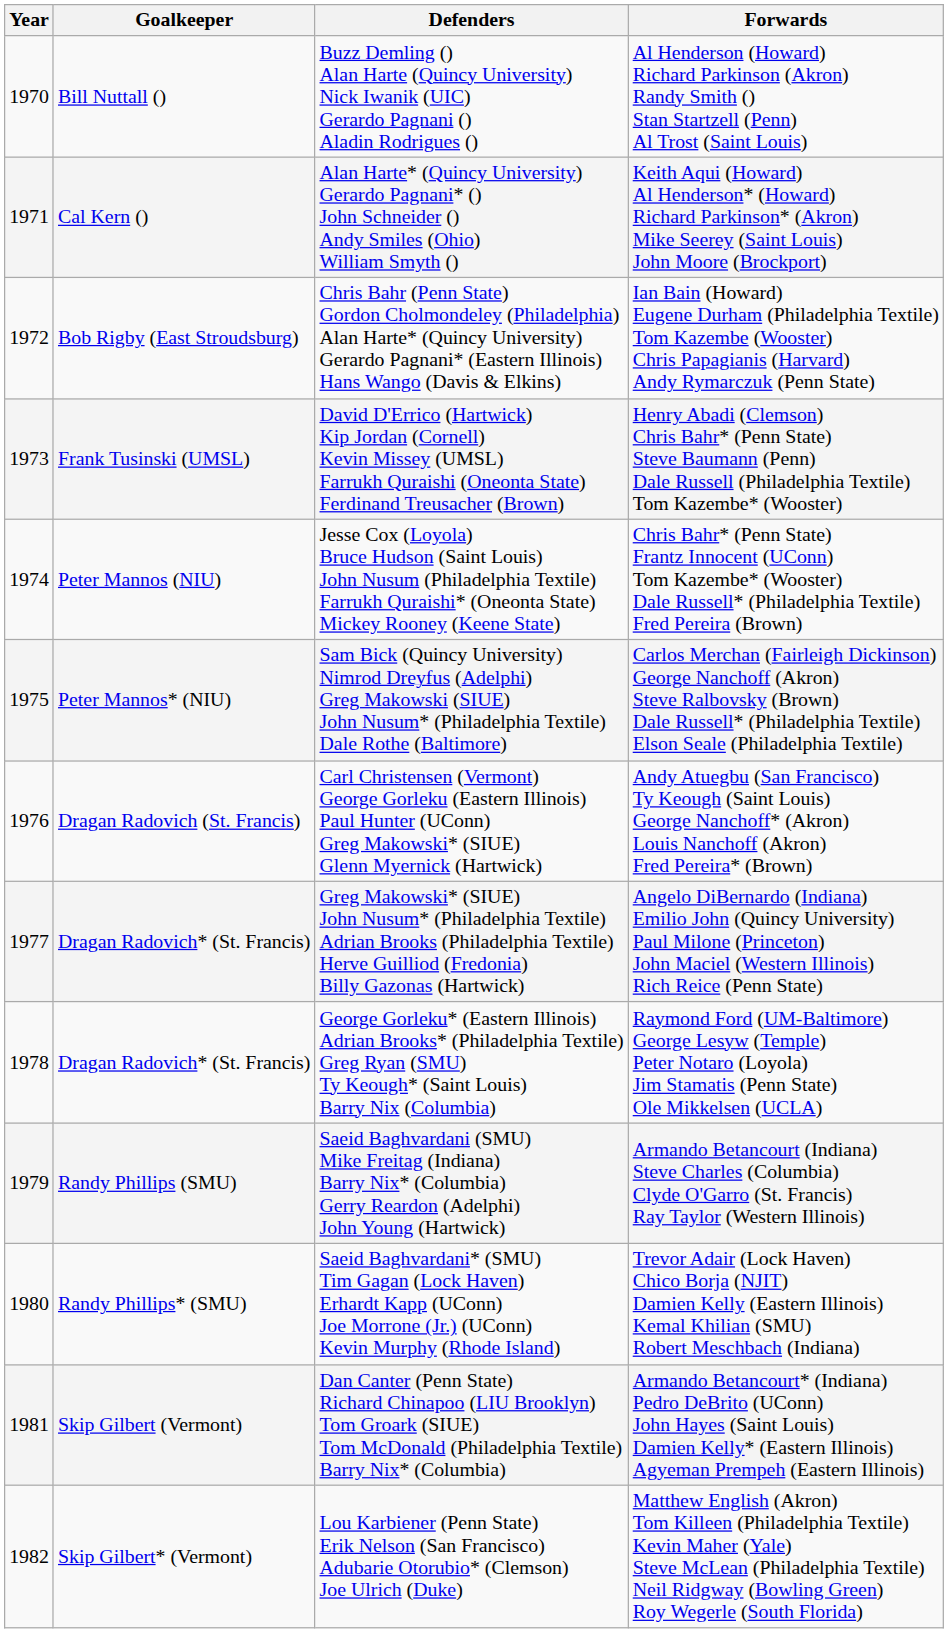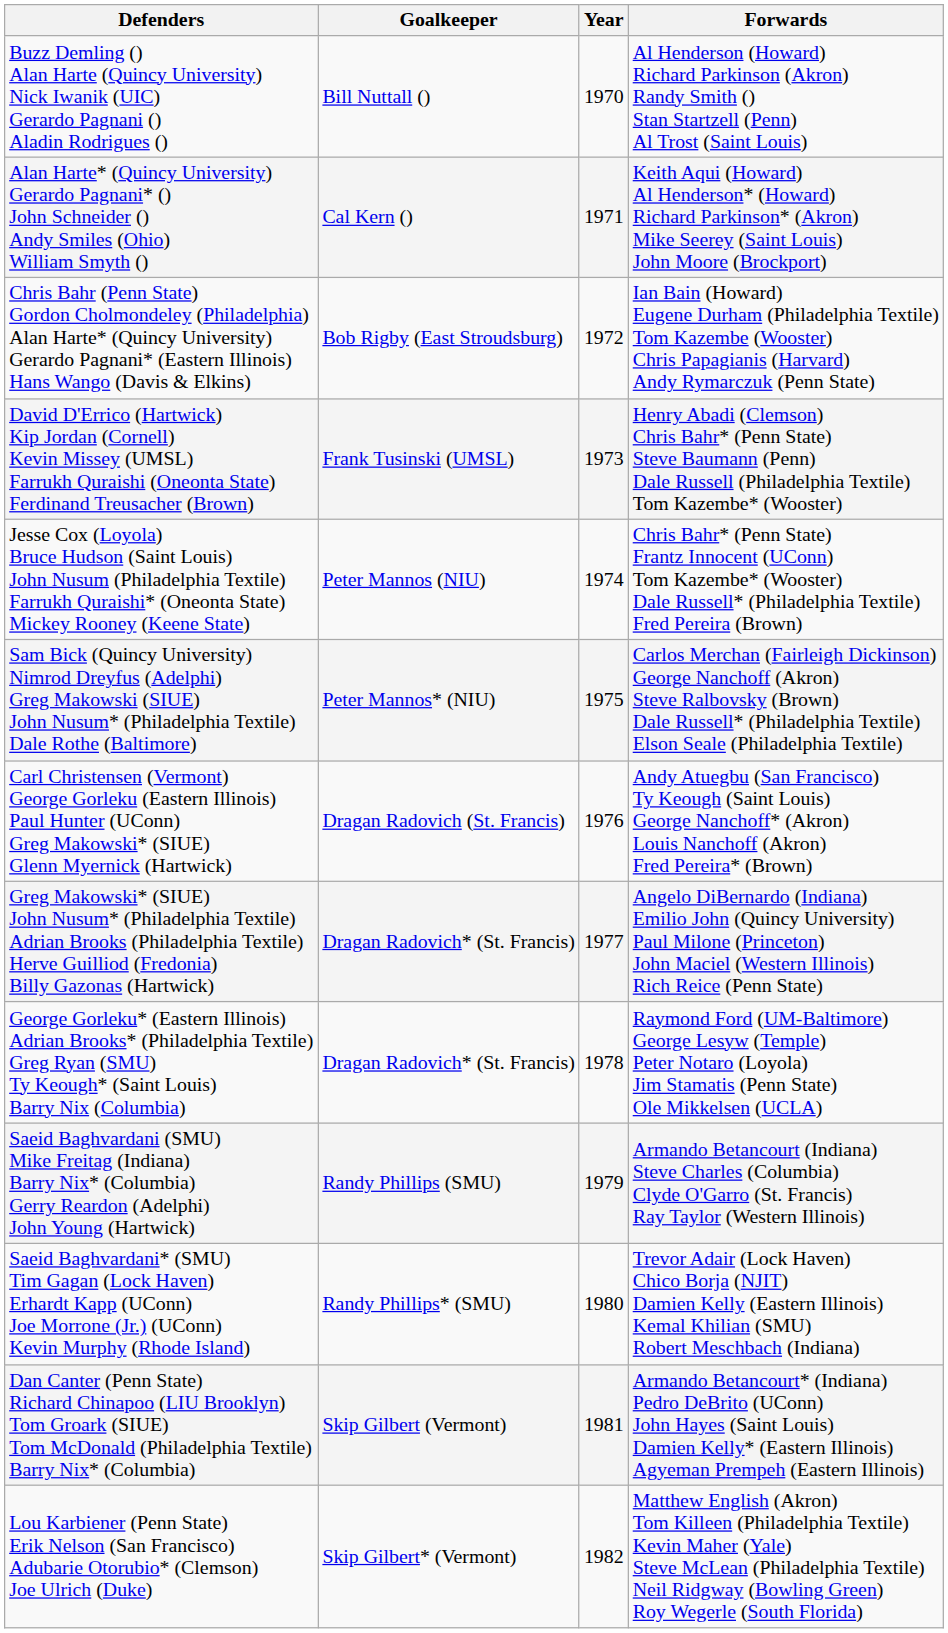columns swapped: Year <-> Defenders
